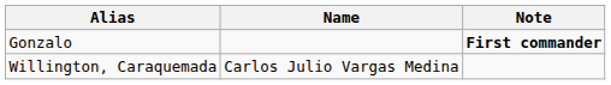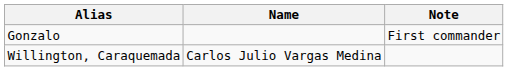Gonzalo | Note: bold -> normal
